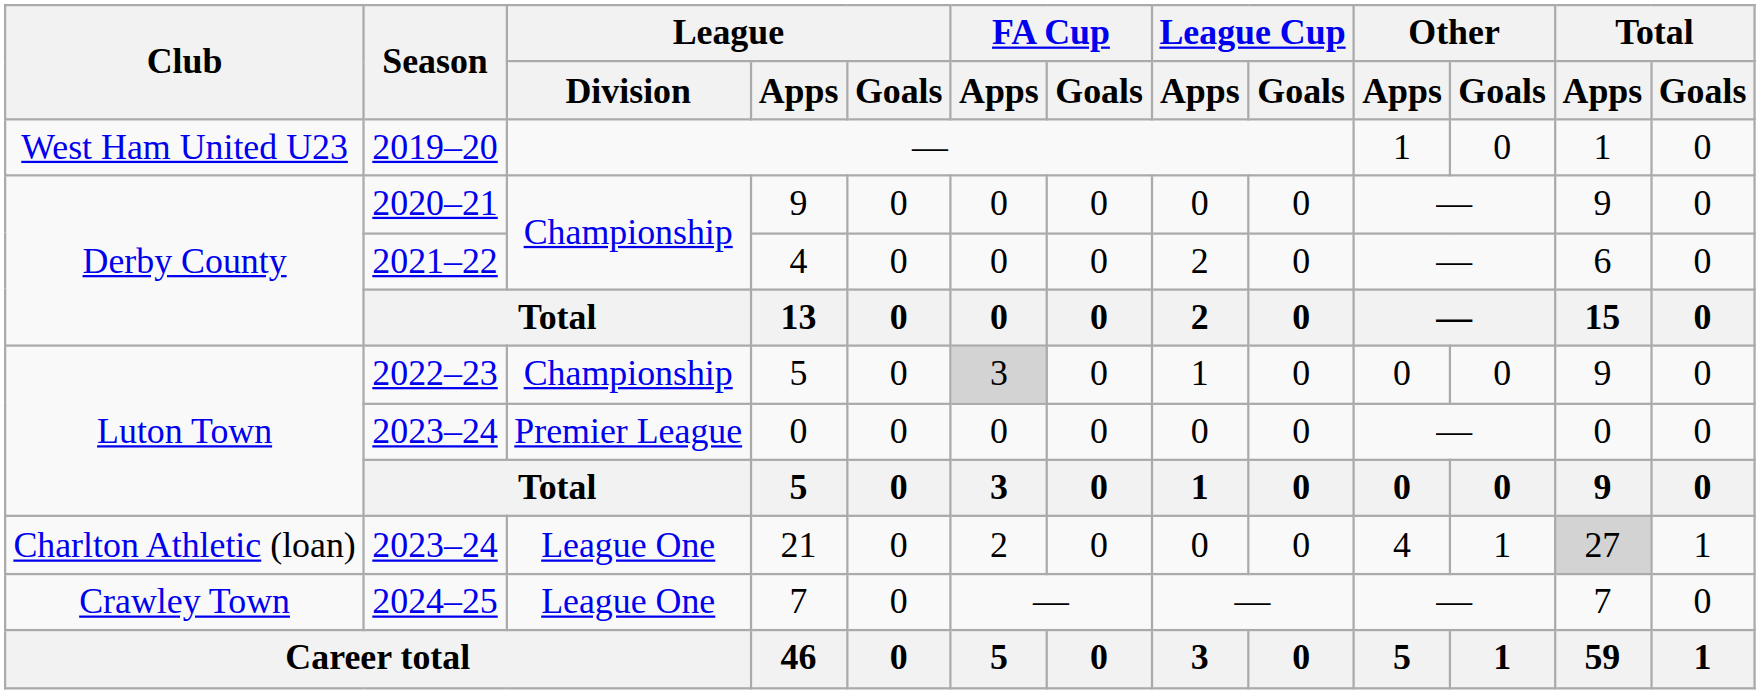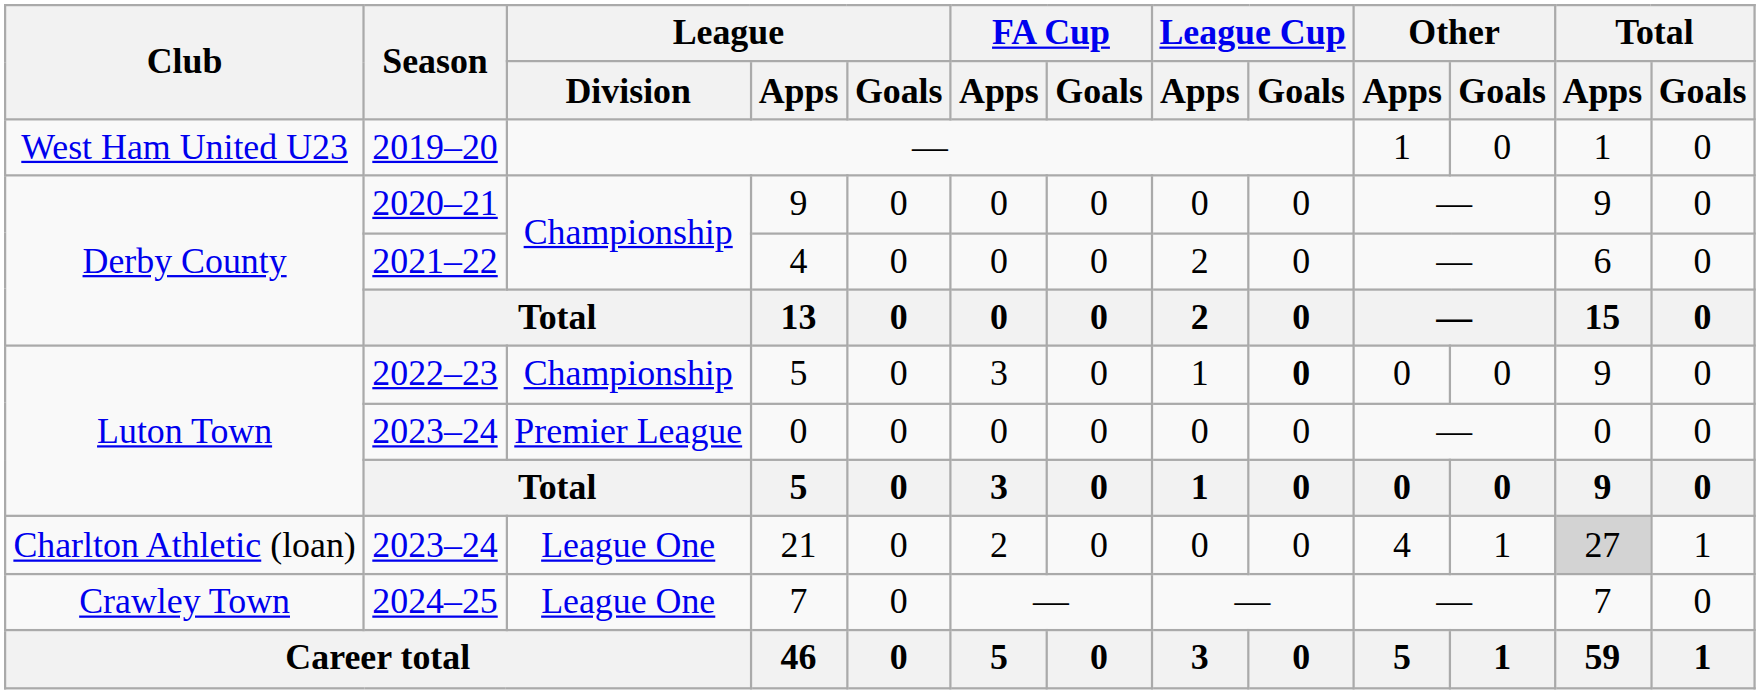2022–23 / 5 | FA Cup / Apps: lightgrey background -> no background
2022–23 / 5 | League Cup / Goals: normal -> bold
